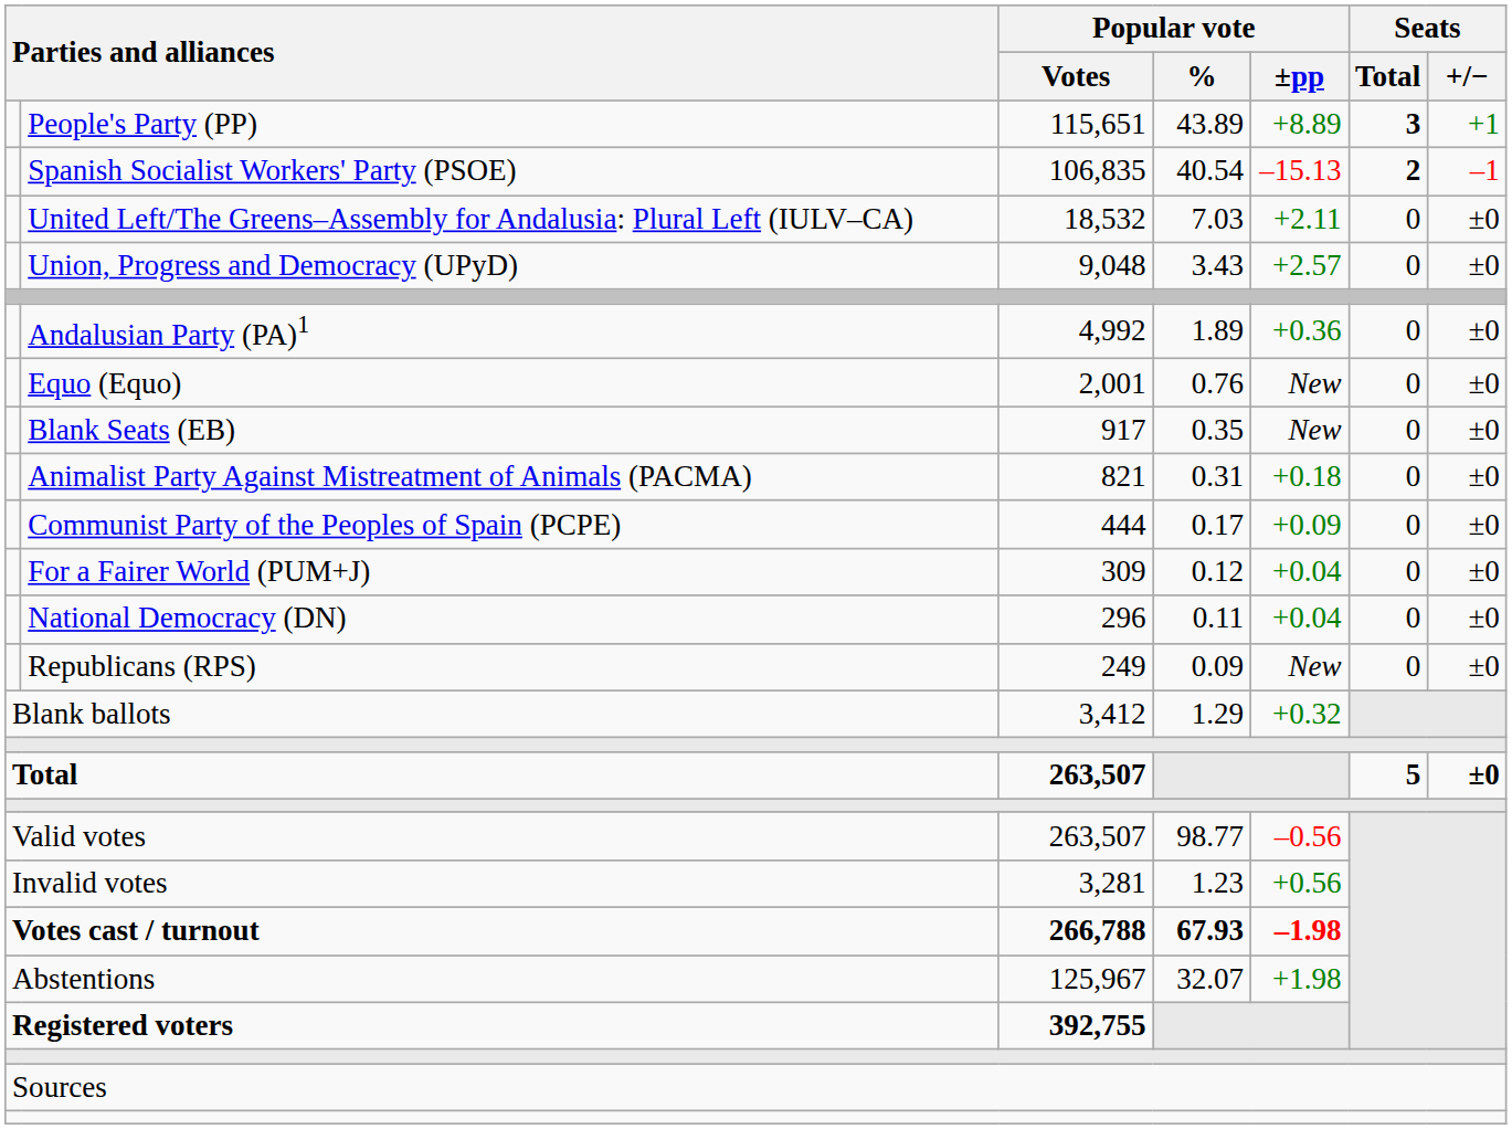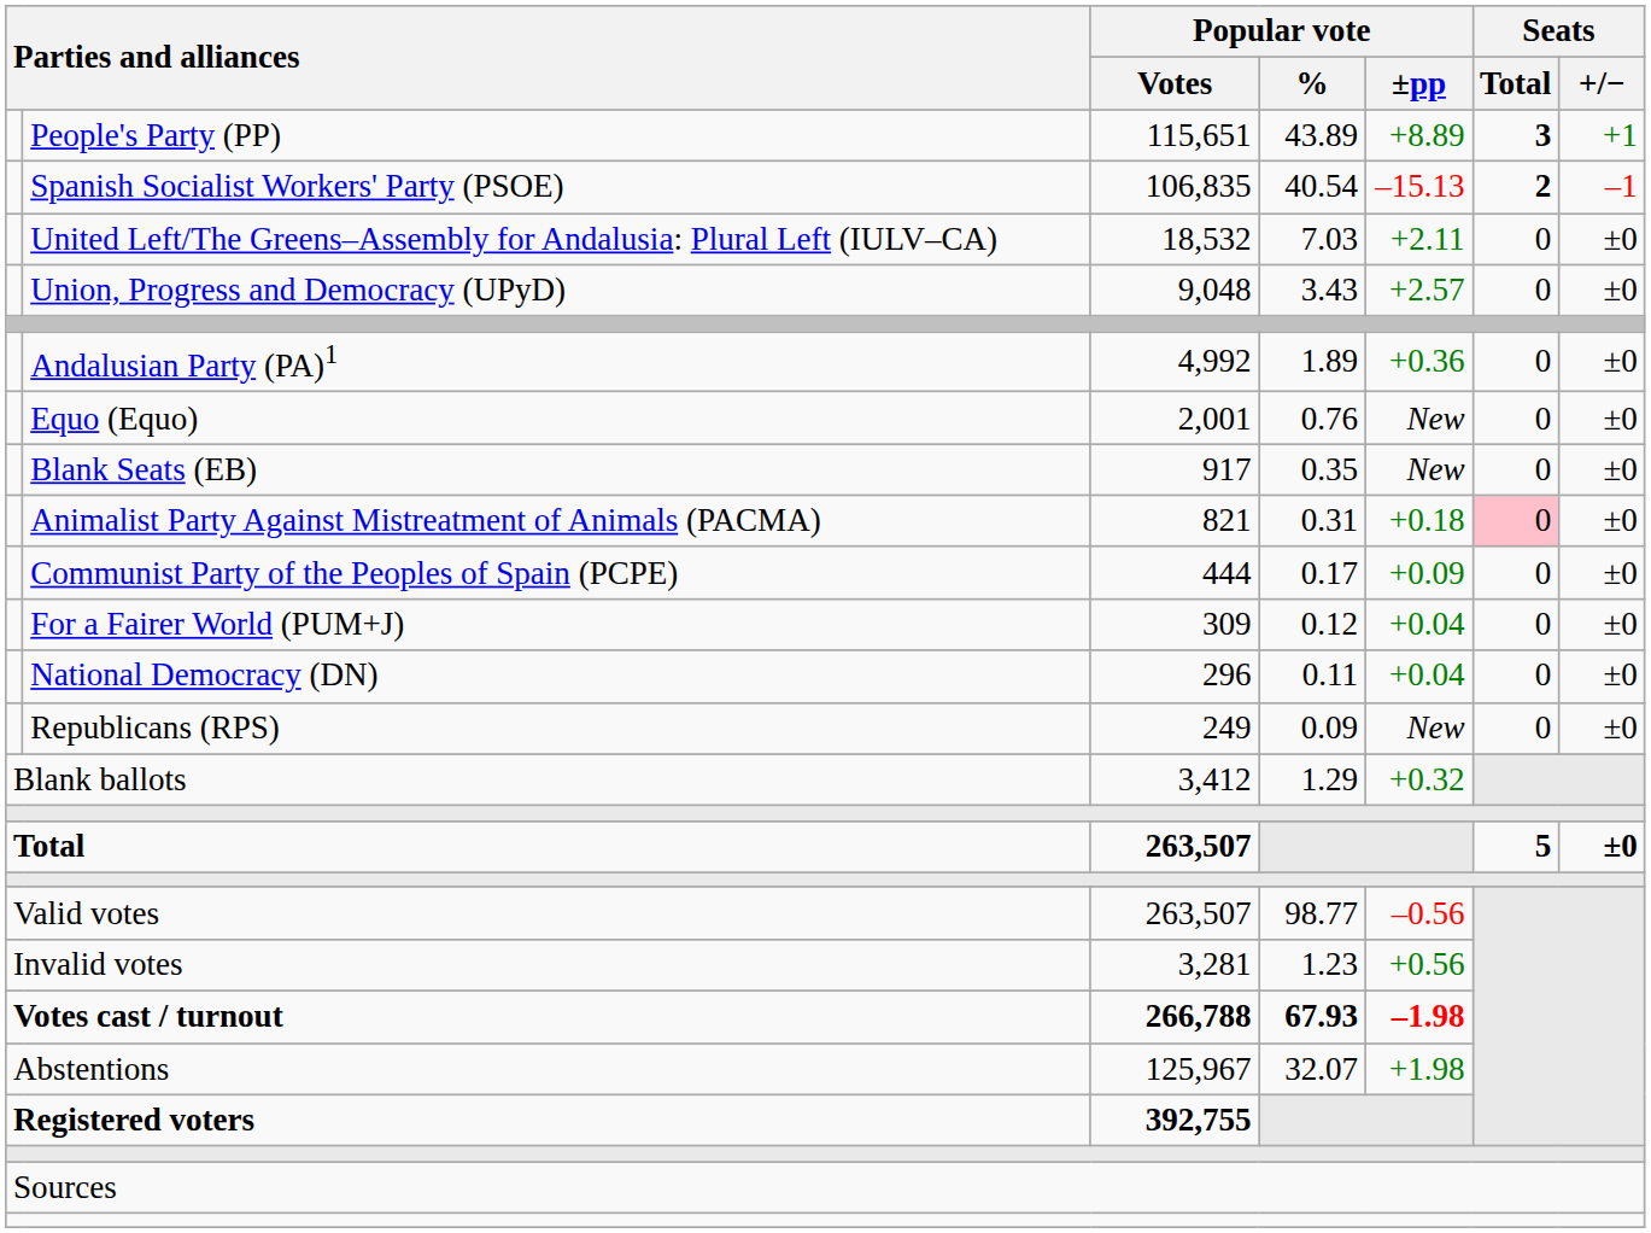Animalist Party Against Mistreatment of Animals (PACMA) | Seats / Total: no background -> pink background
